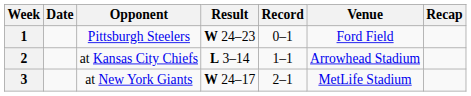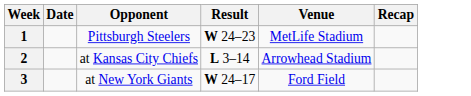- column: Record | 0–1 | 1–1 | 2–1
1 | Venue: Ford Field -> MetLife Stadium
3 | Venue: MetLife Stadium -> Ford Field
